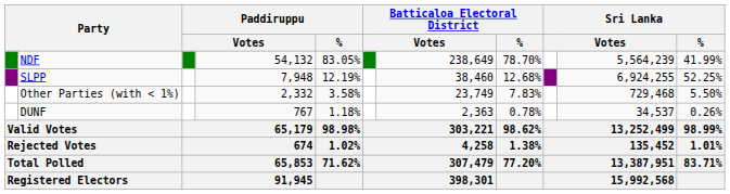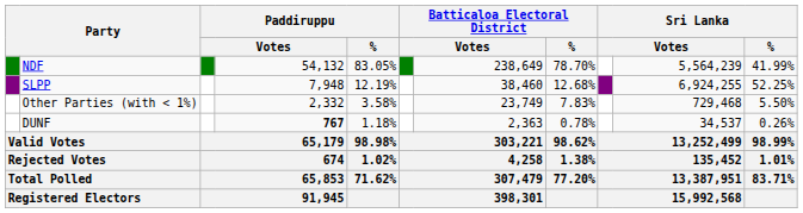DUNF | column 4: normal -> bold
